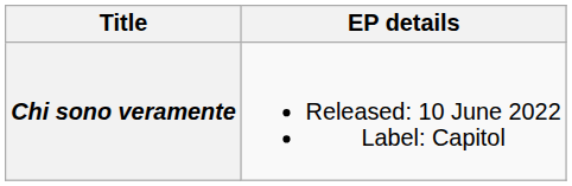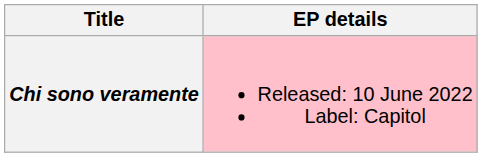Chi sono veramente | EP details: no background -> pink background
